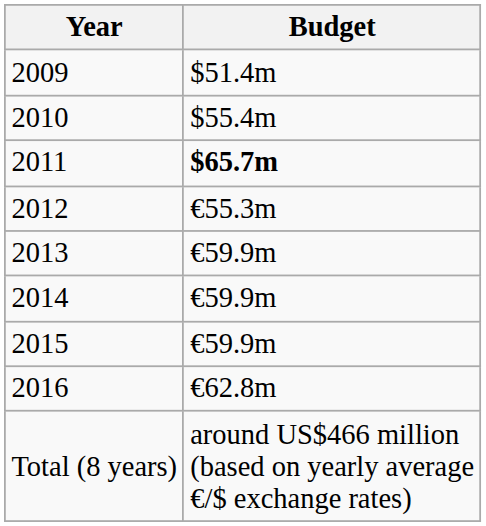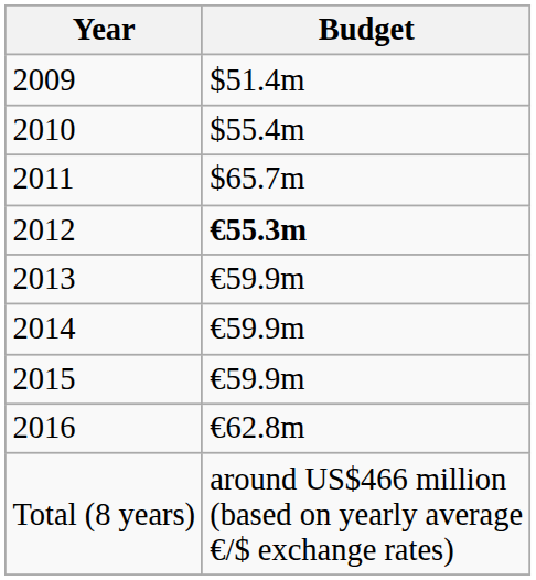2011 | Budget: bold -> normal
2012 | Budget: normal -> bold
